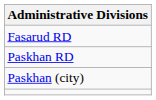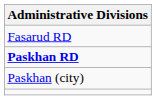row 3 | column 1: normal -> bold
